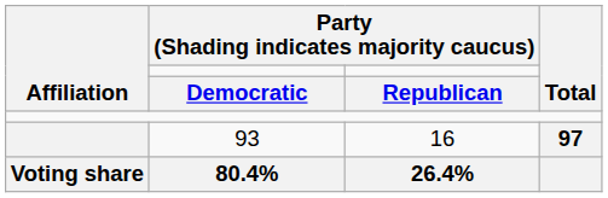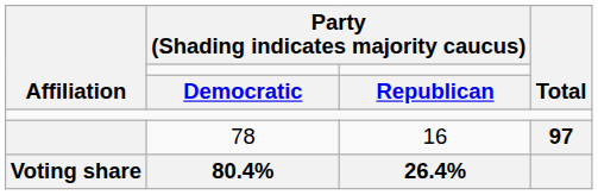97 | column 2: 93 -> 78
